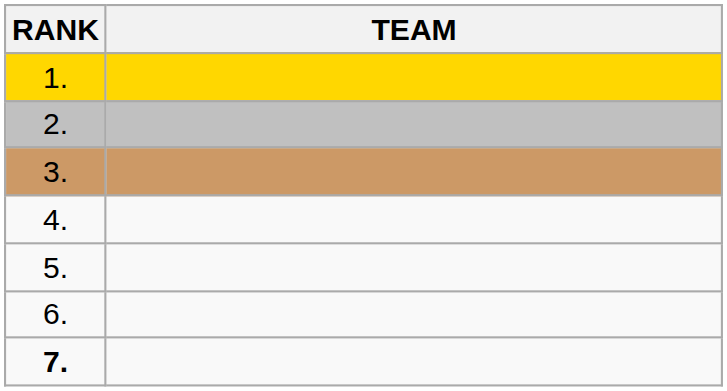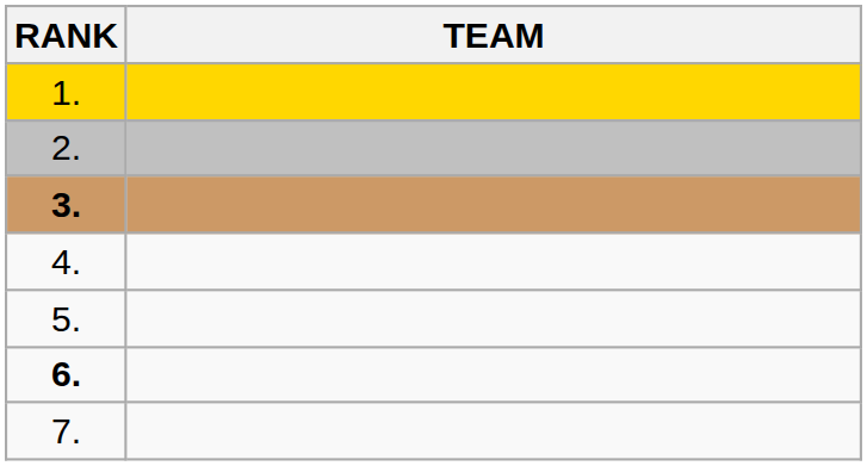3. | RANK: normal -> bold
6. | RANK: normal -> bold
7. | RANK: bold -> normal
